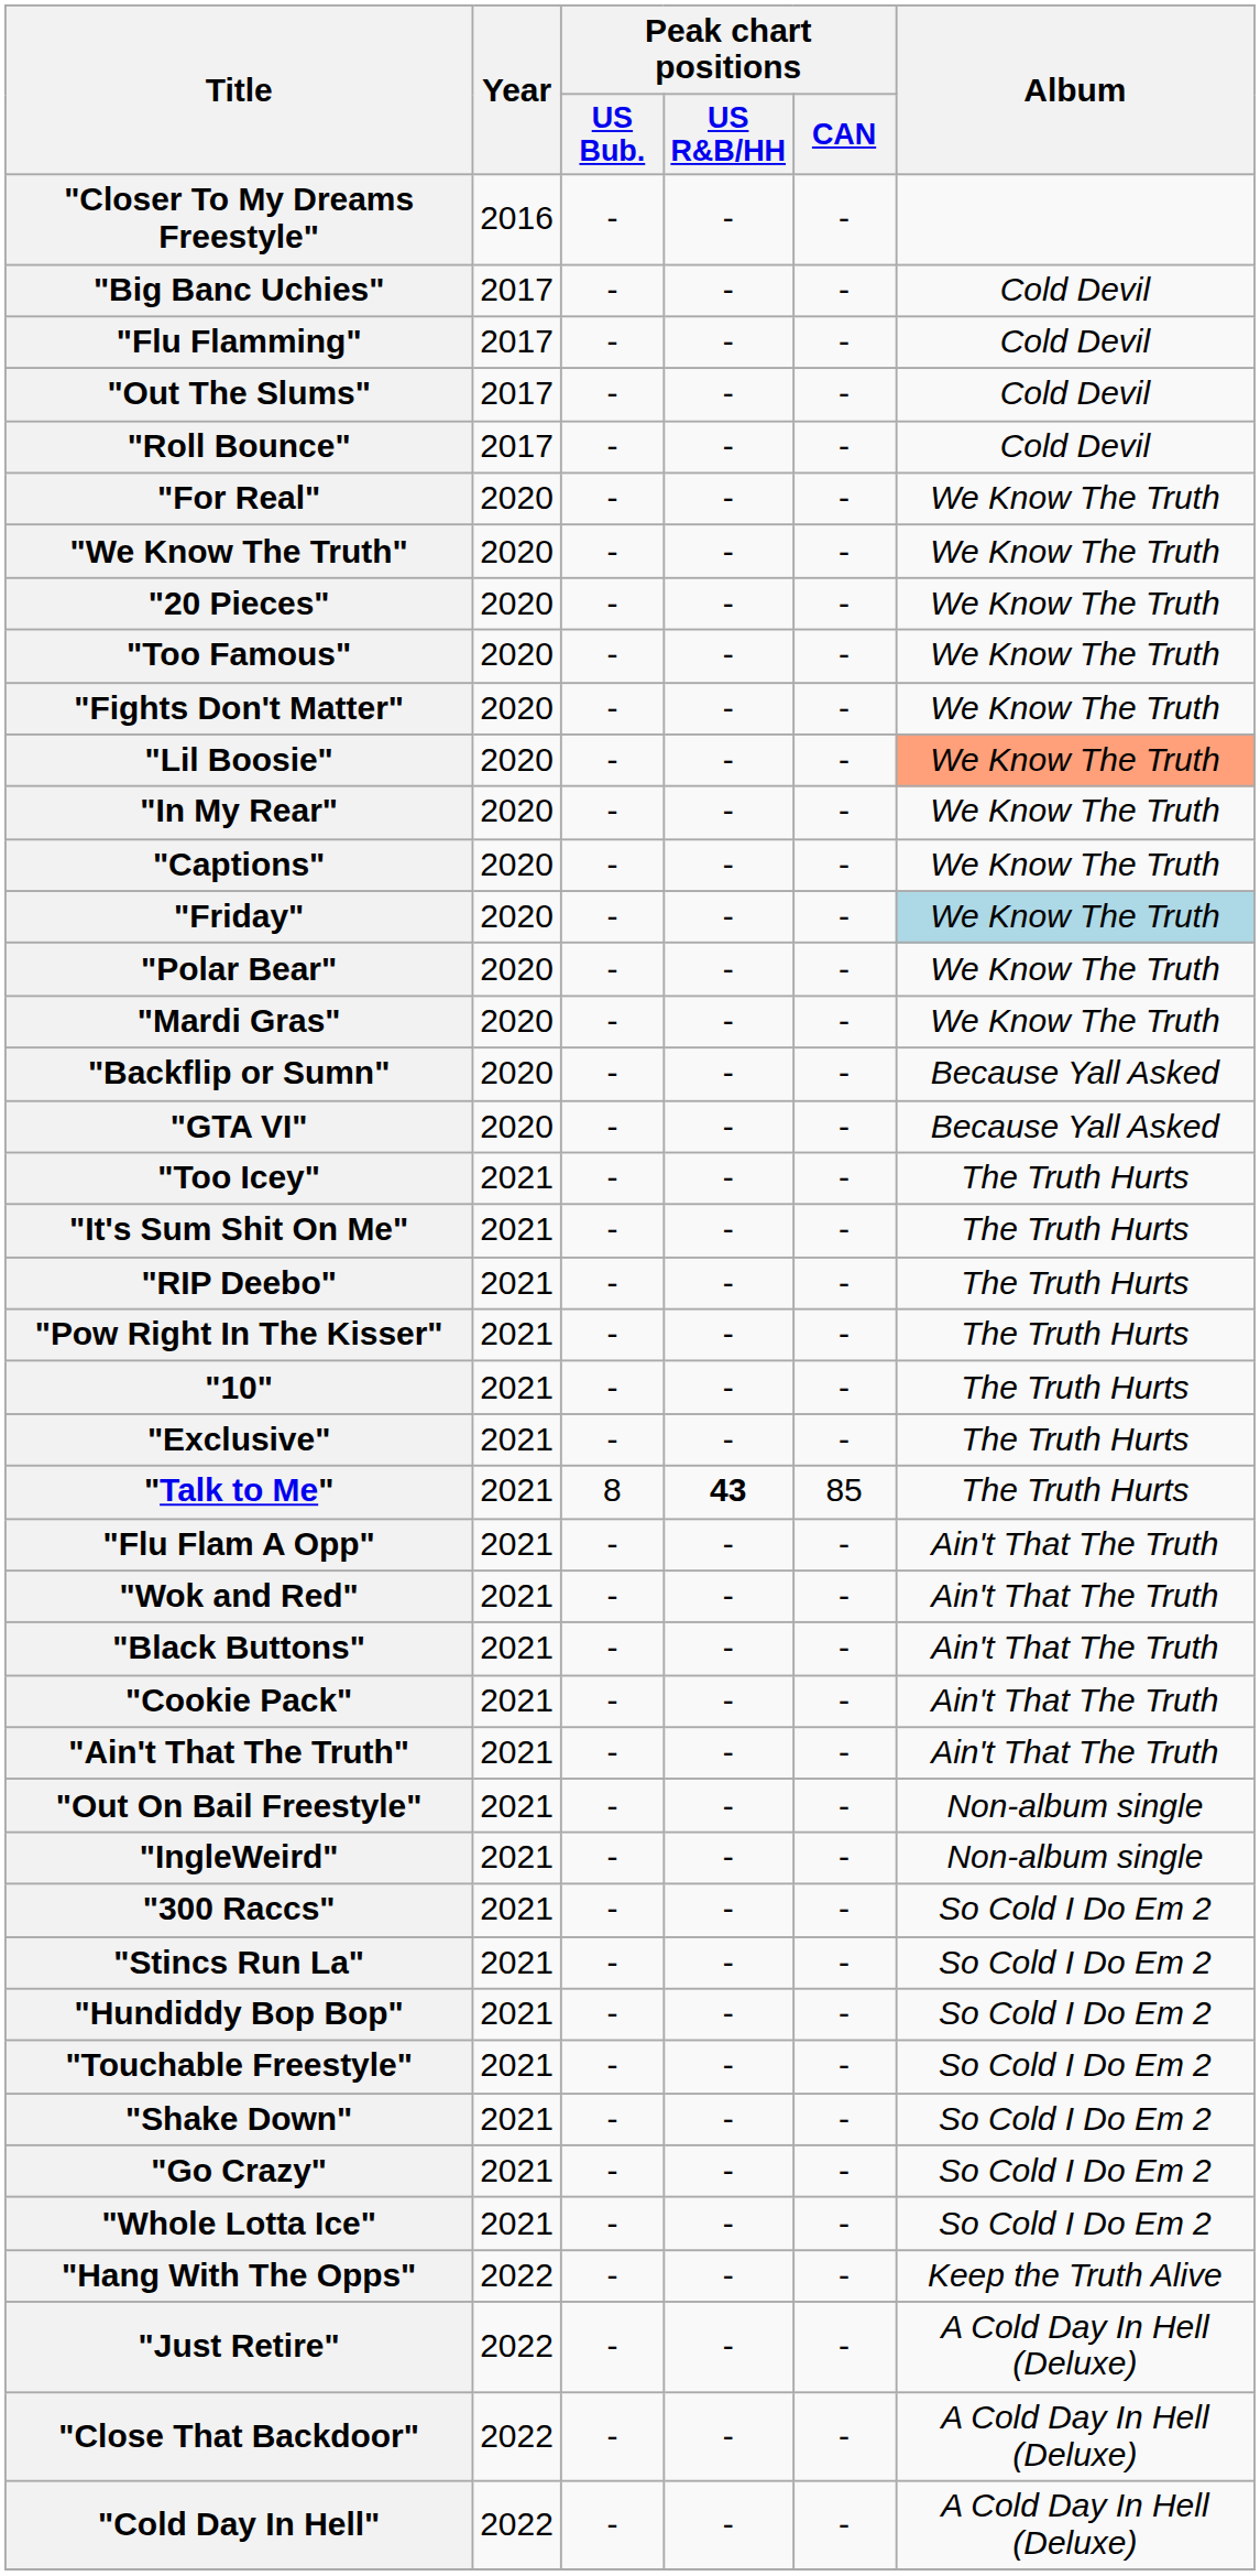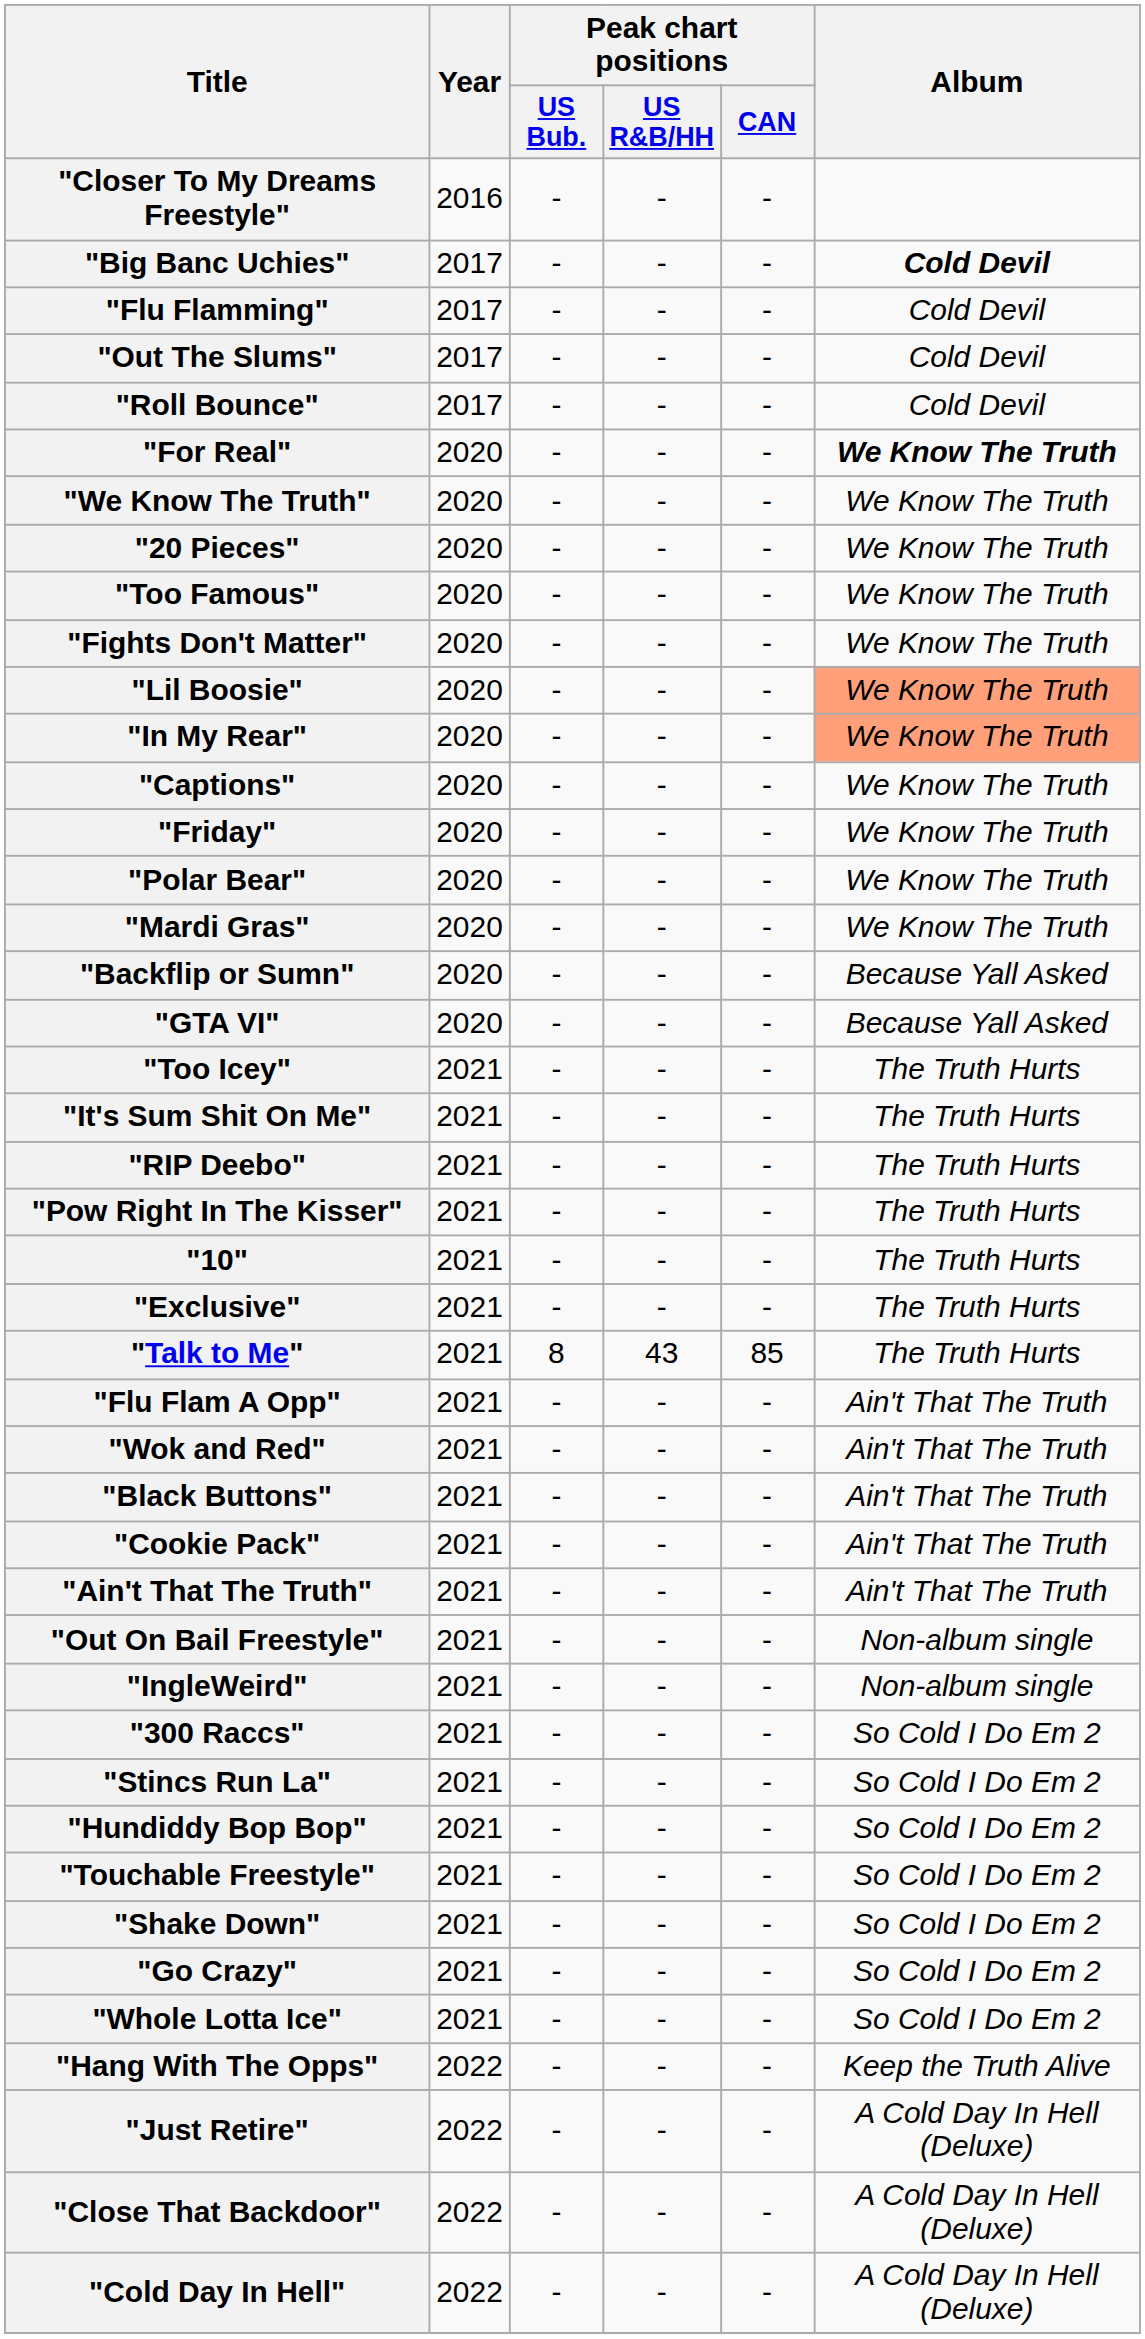"Big Banc Uchies" | Album: normal -> bold
"For Real" | Album: normal -> bold
"In My Rear" | Album: no background -> lightsalmon background
"Friday" | Album: lightblue background -> no background
"Talk to Me" | Peak chart positions / US R&B/HH: bold -> normal
